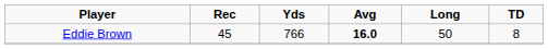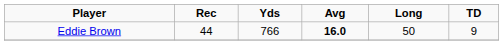Eddie Brown | Rec: 45 -> 44
Eddie Brown | TD: 8 -> 9
